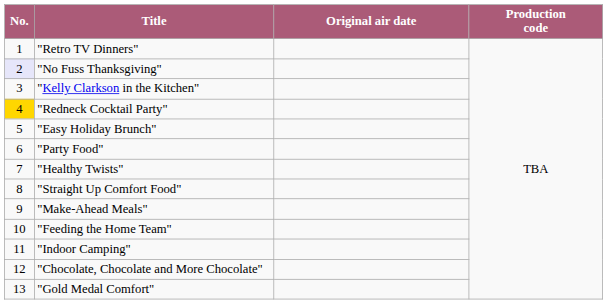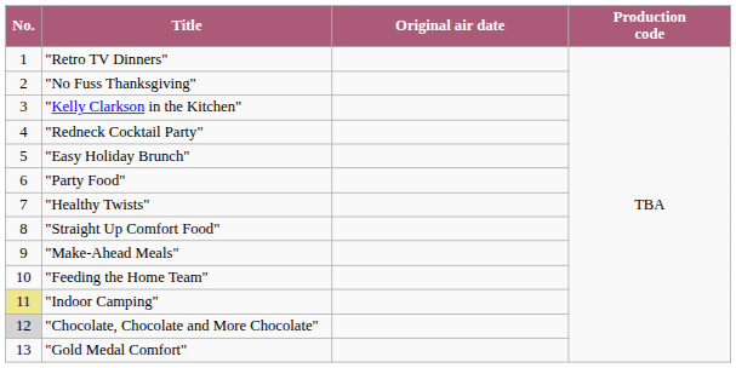"No Fuss Thanksgiving" | No.: lavender background -> no background
"Redneck Cocktail Party" | No.: gold background -> no background
"Indoor Camping" | No.: no background -> khaki background
"Chocolate, Chocolate and More Chocolate" | No.: no background -> lightgrey background
